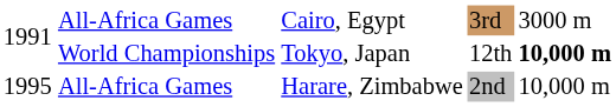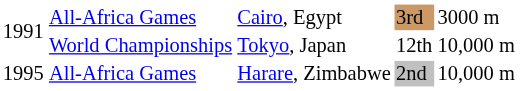World Championships | column 5: bold -> normal
